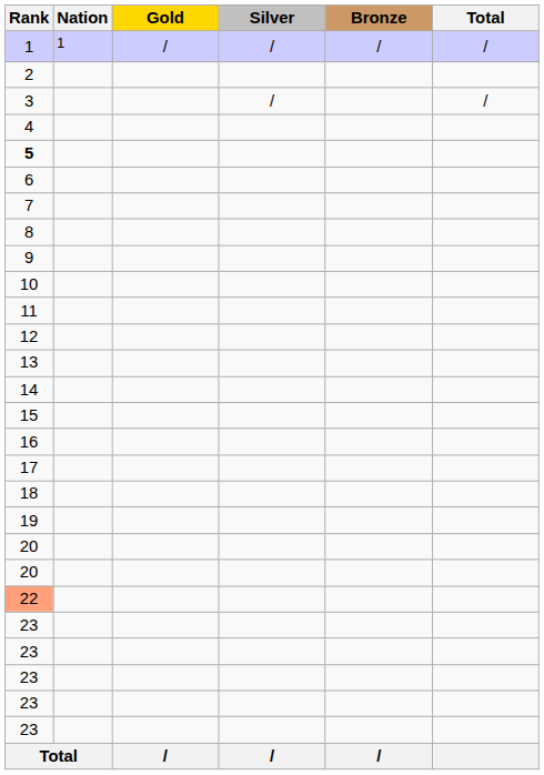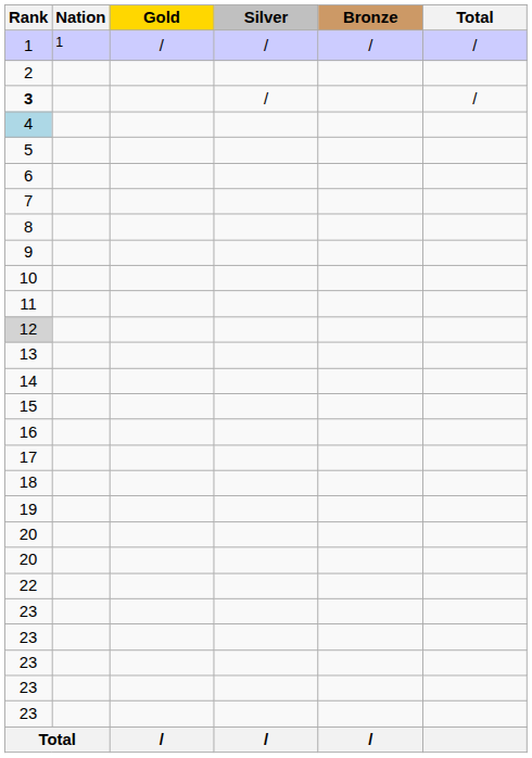3 | Rank: normal -> bold
4 | Rank: no background -> lightblue background
5 | Rank: bold -> normal
12 | Rank: no background -> lightgrey background
22 | Rank: lightsalmon background -> no background
